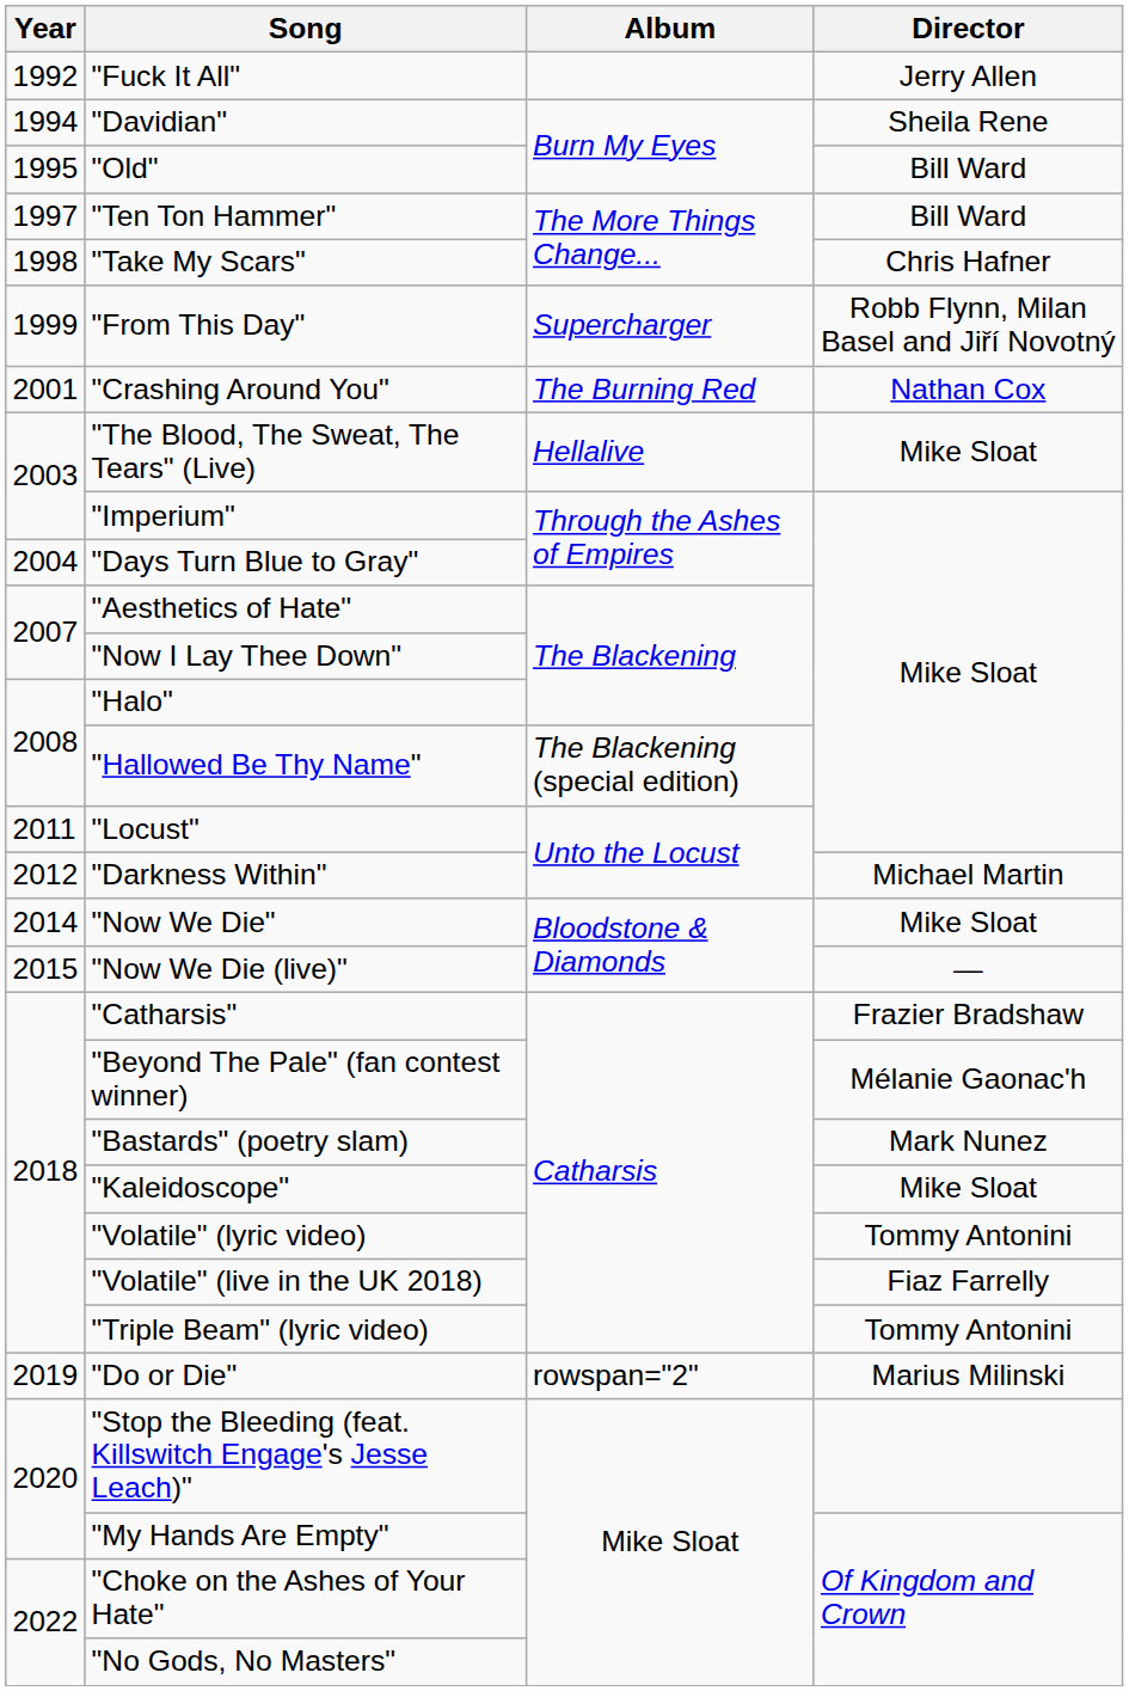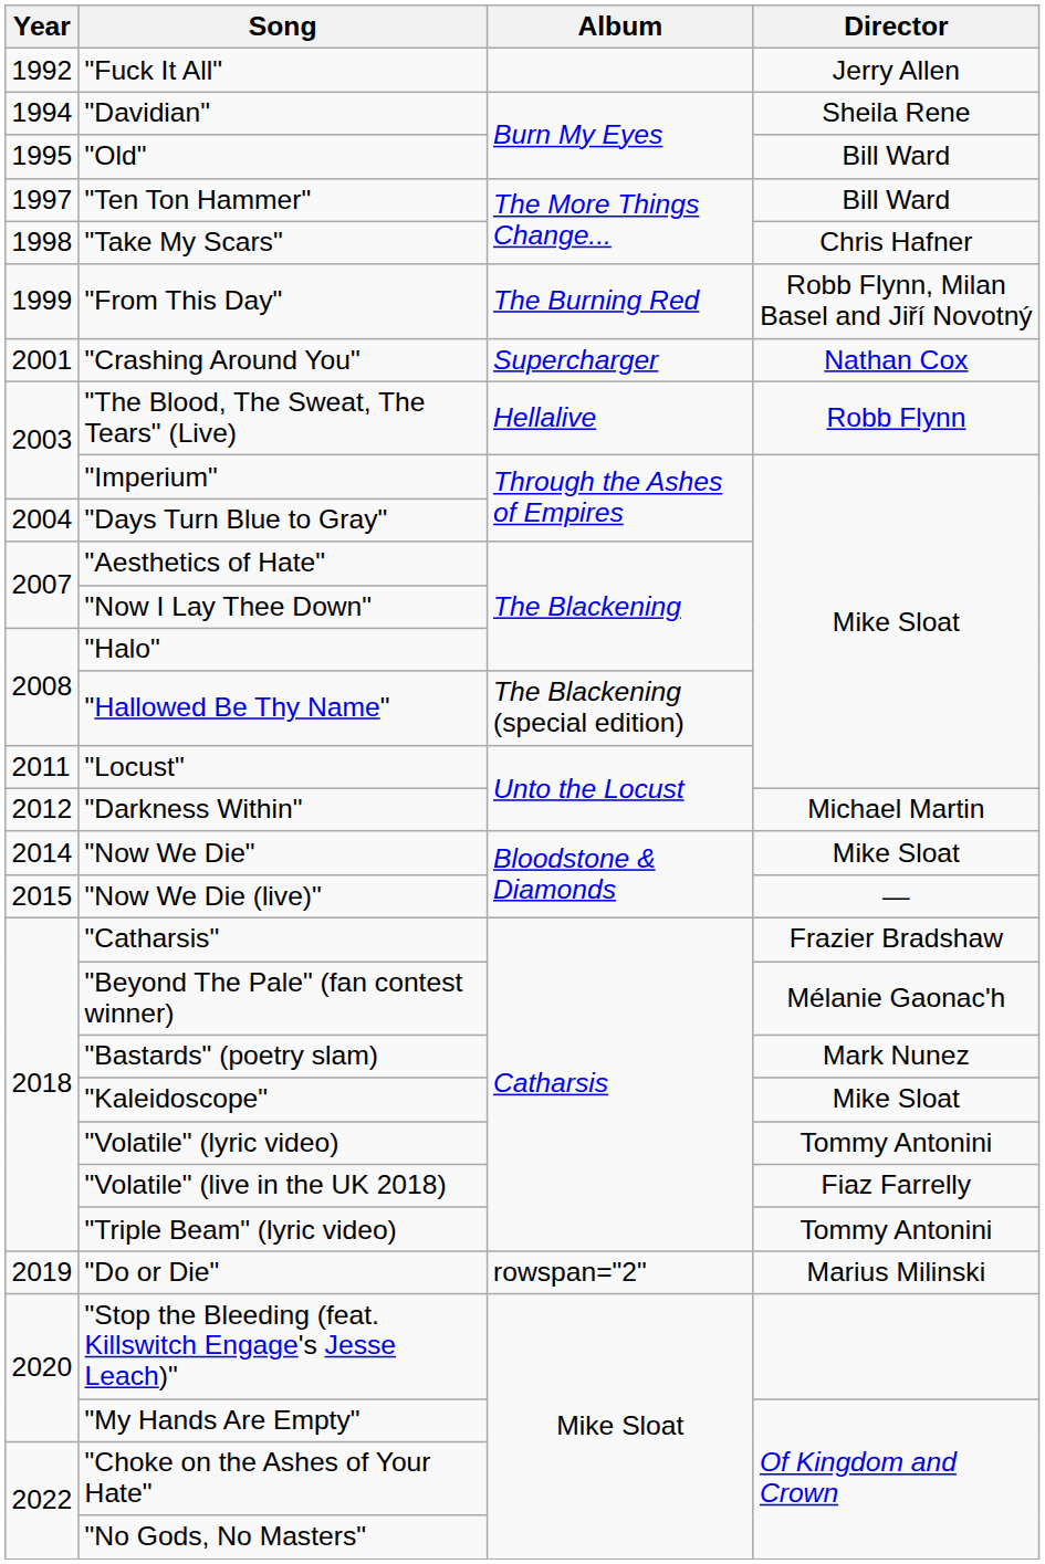"From This Day" | Album: Supercharger -> The Burning Red
"Crashing Around You" | Album: The Burning Red -> Supercharger
"The Blood, The Sweat, The Tears" (Live) | Director: Mike Sloat -> Robb Flynn
